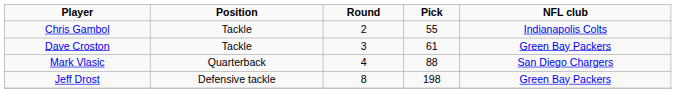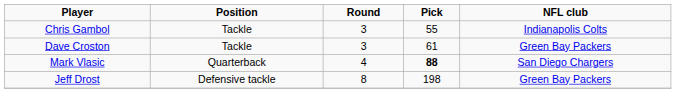Chris Gambol | Round: 2 -> 3
Mark Vlasic | Pick: normal -> bold
